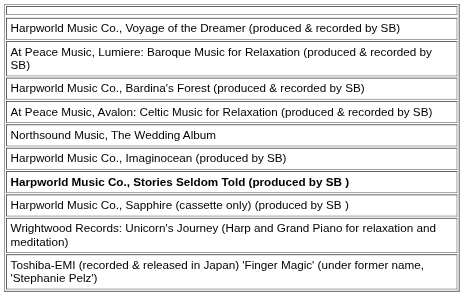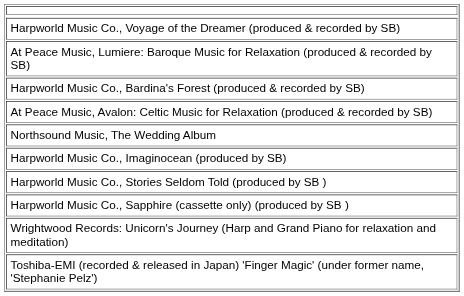row 8 | column 1: bold -> normal
